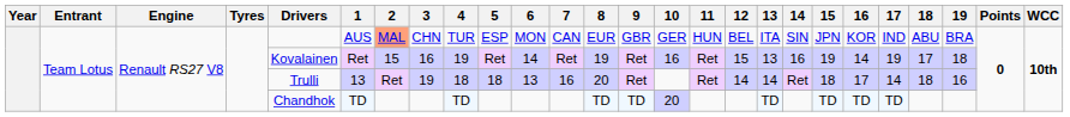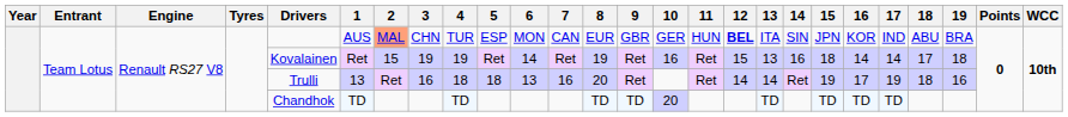row 2 | 12: normal -> bold
row 3 | 3: 16 -> 19
row 3 | 15: 19 -> 18
row 3 | 17: 19 -> 14
row 4 | 3: 19 -> 16
row 4 | 15: 18 -> 19
row 4 | 17: 14 -> 19
